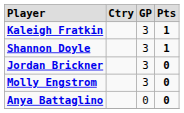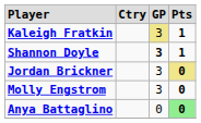Kaleigh Fratkin | column 3: no background -> khaki background
Shannon Doyle | column 3: normal -> bold
Jordan Brickner | column 4: no background -> khaki background
Anya Battaglino | column 4: no background -> lightgreen background
